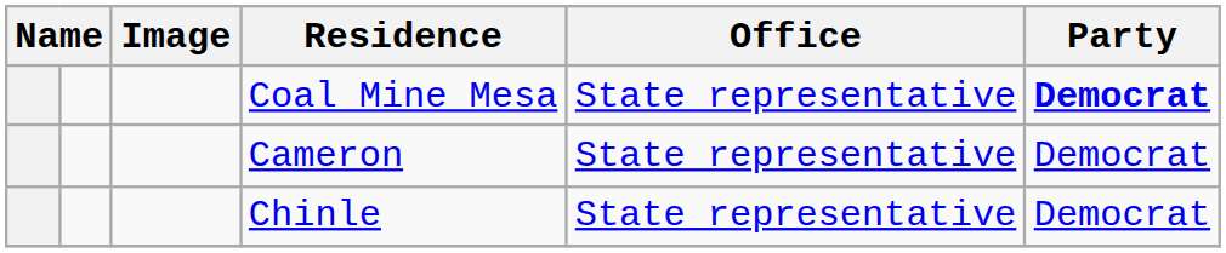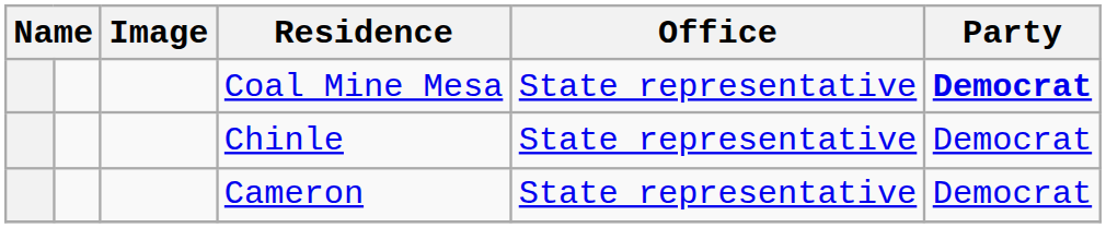rows swapped: Cameron <-> Chinle
